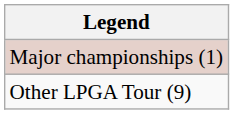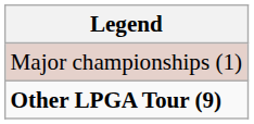row 3 | column 1: normal -> bold
